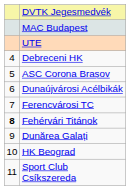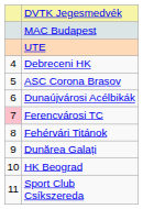Ferencvárosi TC | column 1: no background -> pink background
Fehérvári Titánok | column 1: bold -> normal
